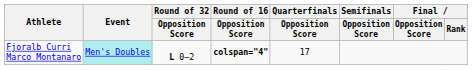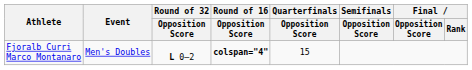Fjoralb Curri Marco Montanaro | Event: paleturquoise background -> no background
Fjoralb Curri Marco Montanaro | Quarterfinals / Opposition Score: 17 -> 15
